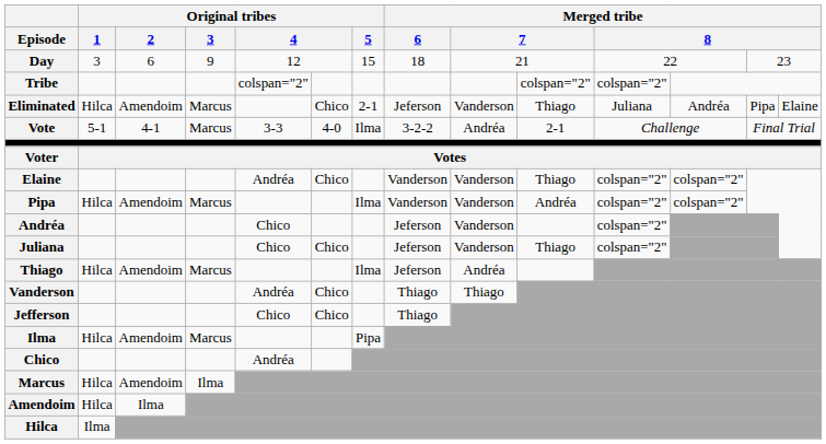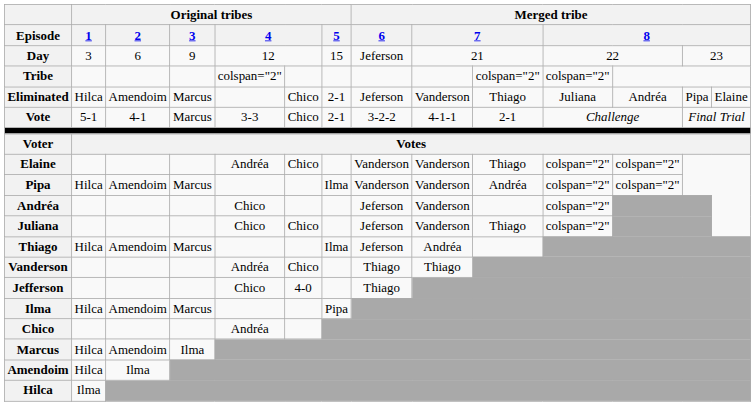Day | Merged tribe / 6: 18 -> Jeferson
Vote | column 6: 4-0 -> Chico
Vote | Original tribes / 5: Ilma -> 2-1
Vote | column 9: Andréa -> 4-1-1
Jefferson | column 6: Chico -> 4-0
